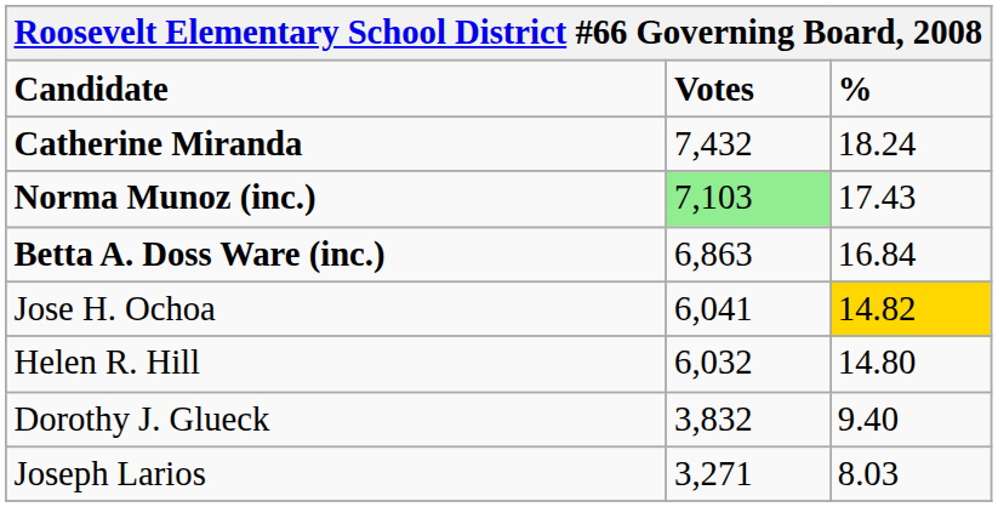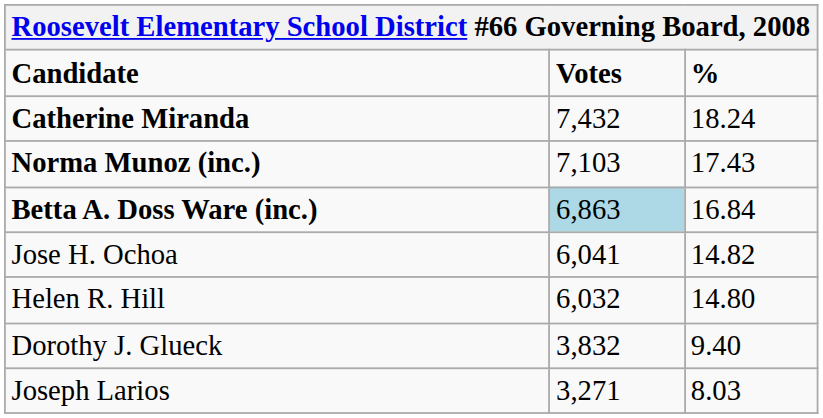Norma Munoz (inc.) | Votes: lightgreen background -> no background
Betta A. Doss Ware (inc.) | Votes: no background -> lightblue background
Jose H. Ochoa | %: gold background -> no background
